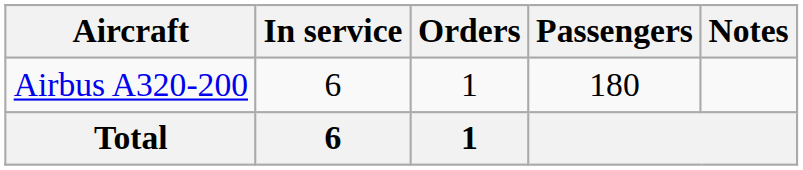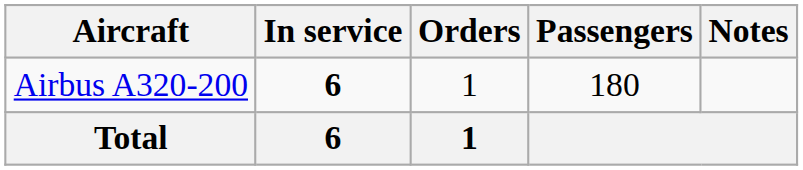Airbus A320-200 | In service: normal -> bold
